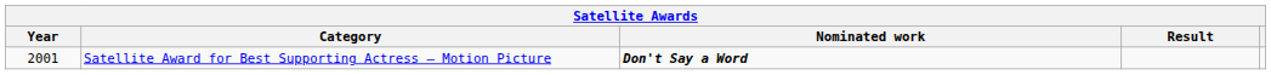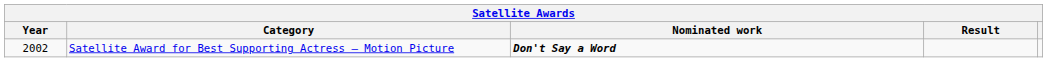Satellite Award for Best Supporting Actress – Motion Picture | Year: 2001 -> 2002
